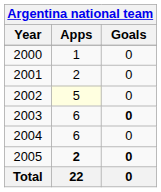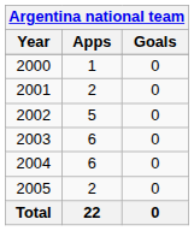2002 | Apps: lightyellow background -> no background
2003 | Goals: bold -> normal
2005 | Apps: bold -> normal
2005 | Goals: bold -> normal
